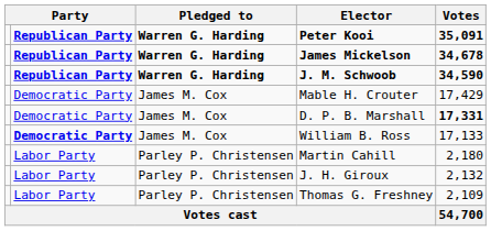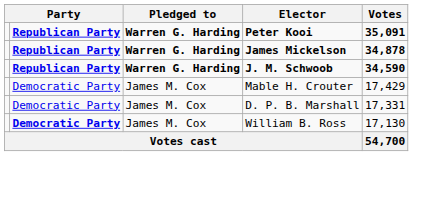James Mickelson | Votes: 34,678 -> 34,878
D. P. B. Marshall | Votes: bold -> normal
William B. Ross | Votes: 17,133 -> 17,130
- row: Labor Party | Parley P. Christensen | Martin Cahill | 2,180
- row: Labor Party | Parley P. Christensen | J. H. Giroux | 2,132
- row: Labor Party | Parley P. Christensen | Thomas G. Freshney | 2,109
